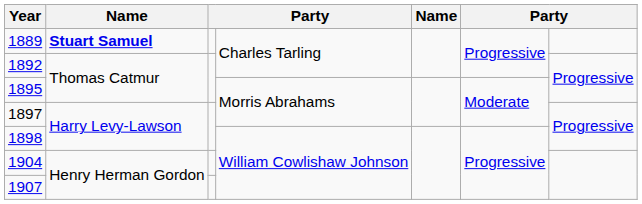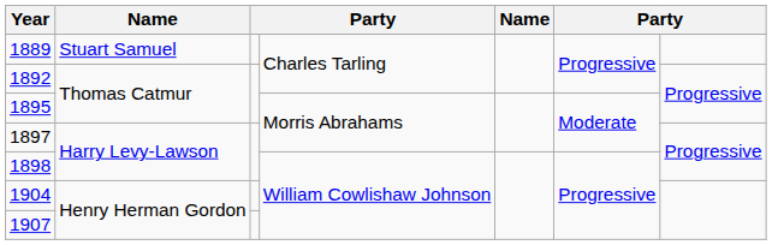1889 | column 2: bold -> normal
